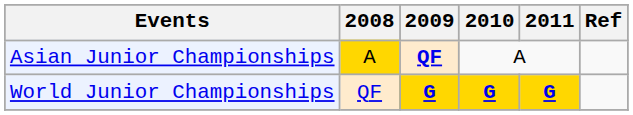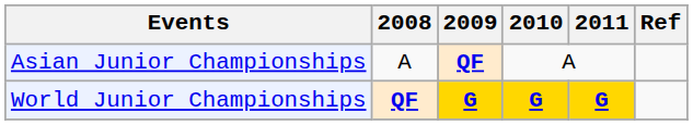Asian Junior Championships | 2008: gold background -> no background
World Junior Championships | 2008: normal -> bold
